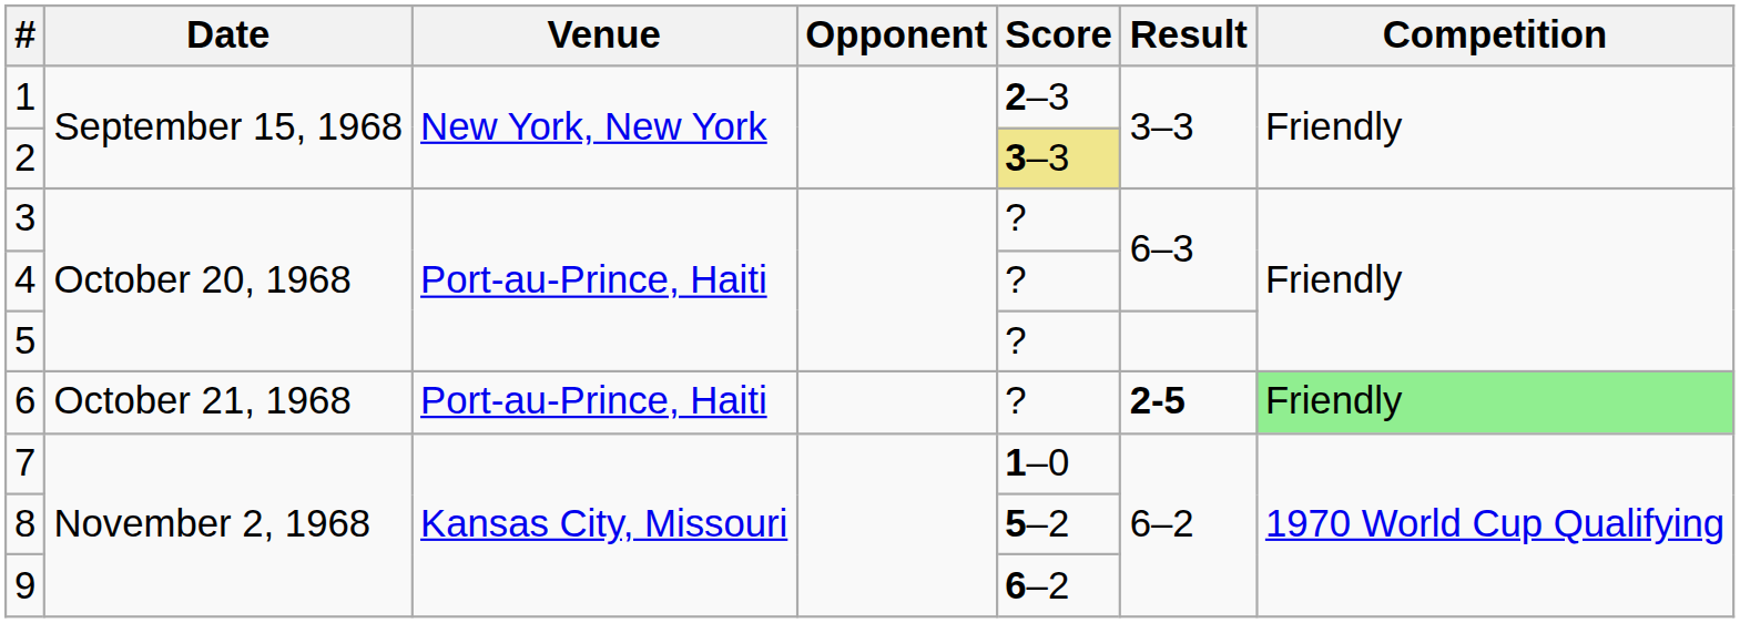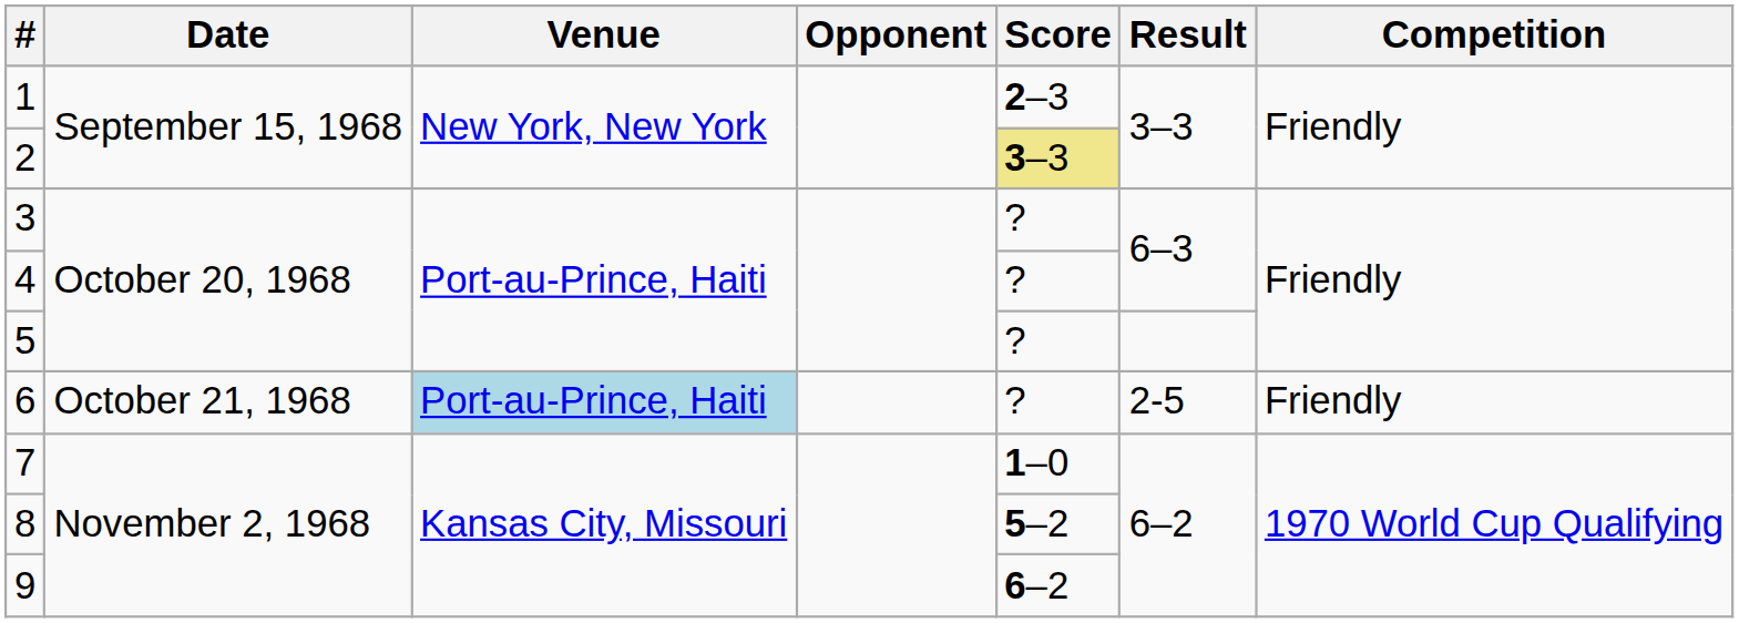6 | Venue: no background -> lightblue background
6 | Result: bold -> normal
6 | Competition: lightgreen background -> no background
